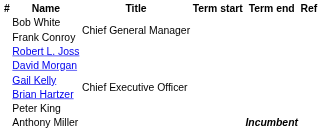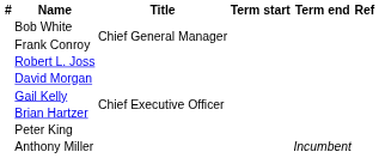Anthony Miller | Term end: bold -> normal
